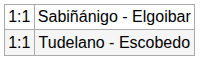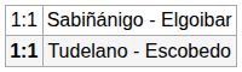Tudelano - Escobedo | column 1: normal -> bold
